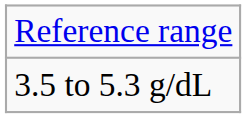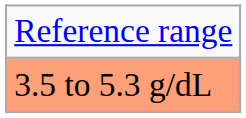row 2 | column 1: no background -> lightsalmon background
